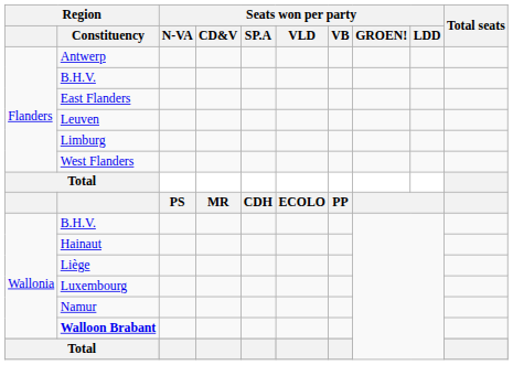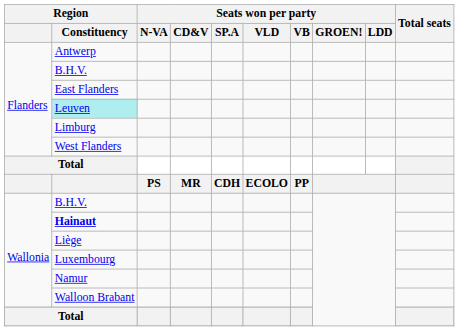Leuven | Region / Constituency: no background -> paleturquoise background
Hainaut | Region / Constituency: normal -> bold
Walloon Brabant | Region / Constituency: bold -> normal
